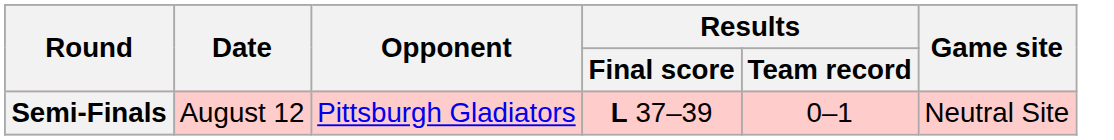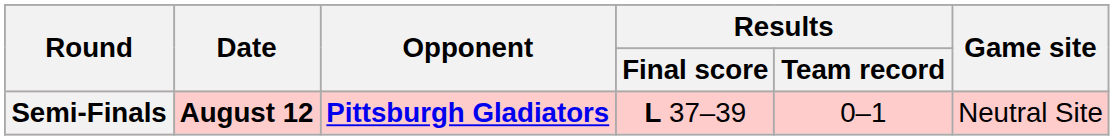Semi-Finals | Date: normal -> bold
Semi-Finals | Opponent: normal -> bold
